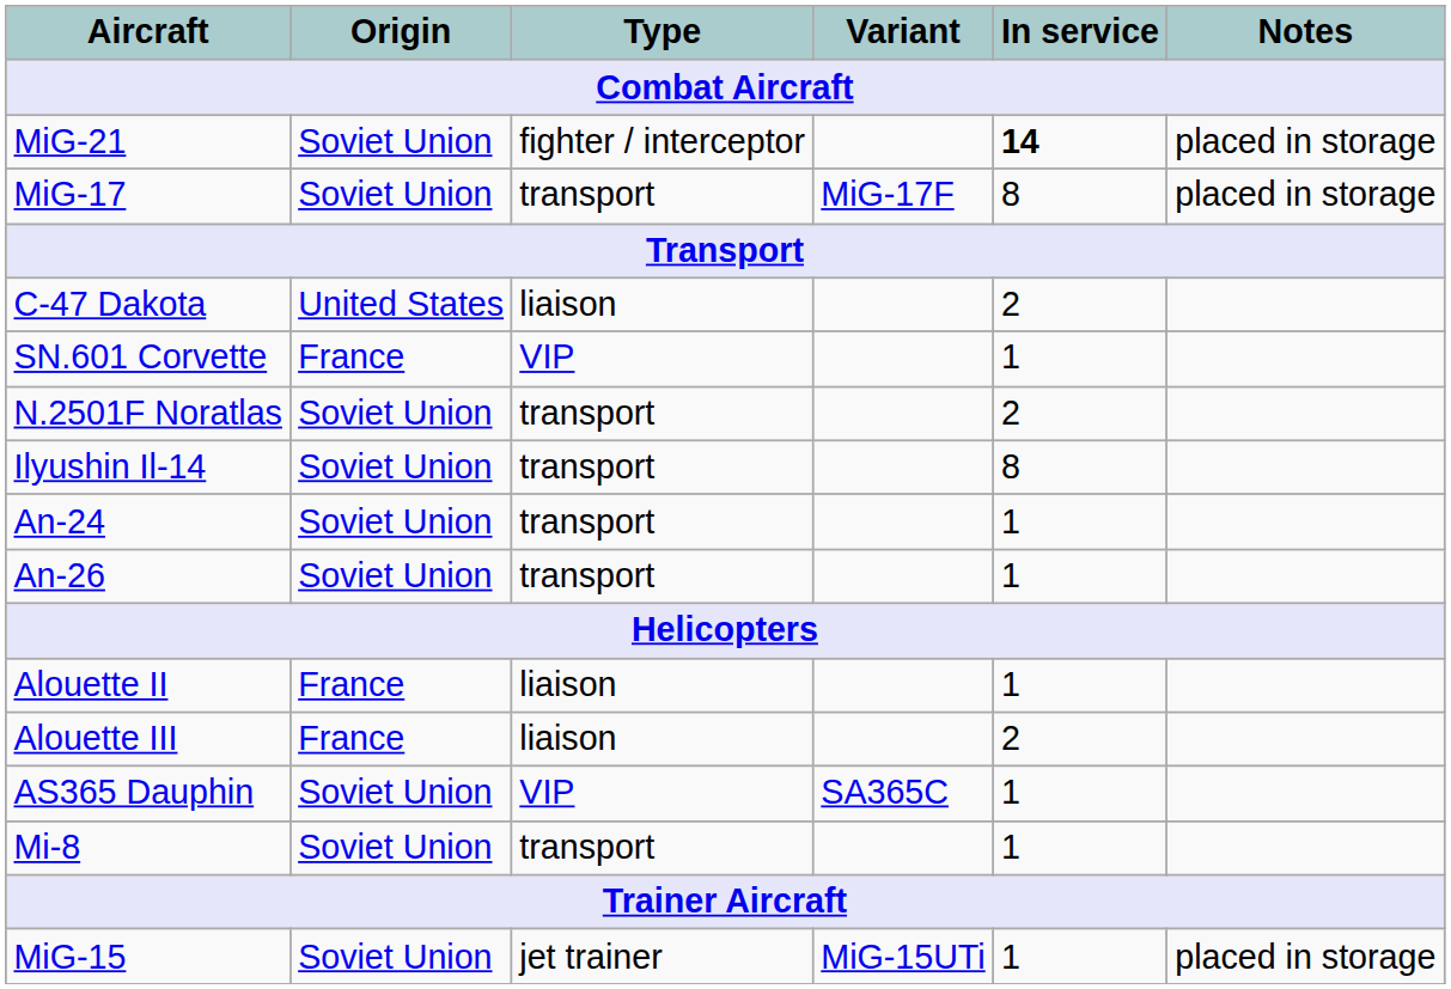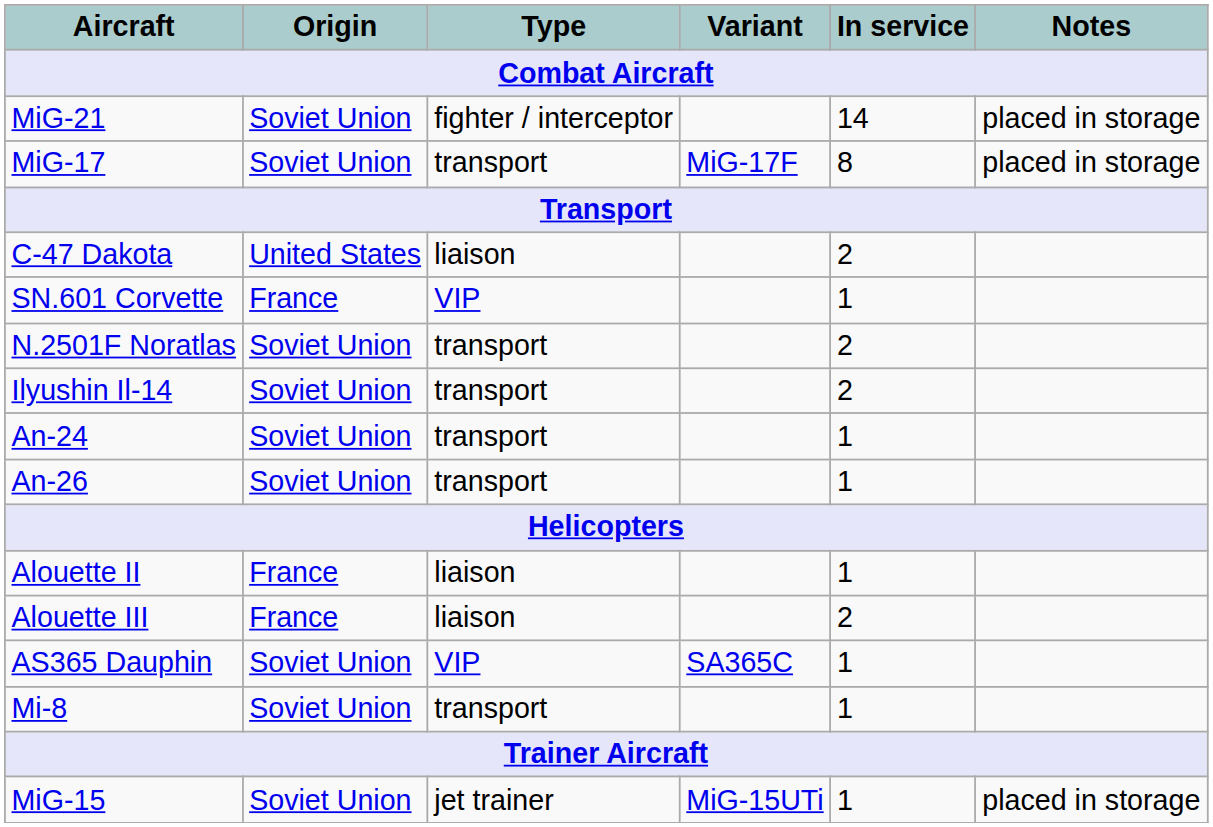MiG-21 | In service: bold -> normal
Ilyushin Il-14 | In service: 8 -> 2
